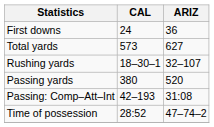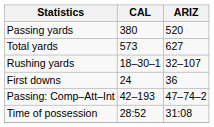rows swapped: First downs <-> Passing yards
Passing: Comp–Att–Int | ARIZ: 31:08 -> 47–74–2
Time of possession | ARIZ: 47–74–2 -> 31:08
